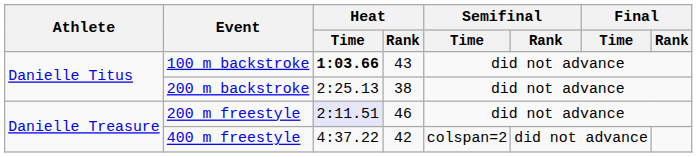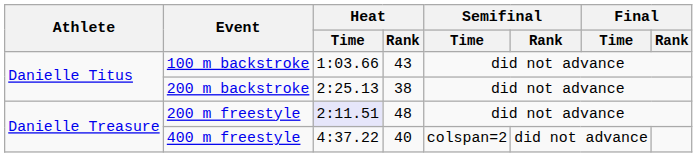100 m backstroke | Heat / Time: bold -> normal
200 m freestyle | Heat / Rank: 46 -> 48
400 m freestyle | Heat / Rank: 42 -> 40
